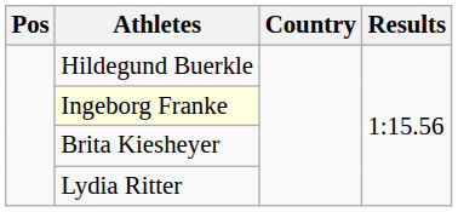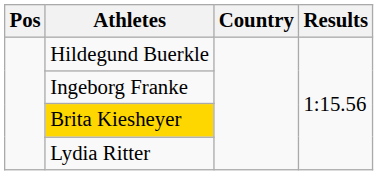Ingeborg Franke | Athletes: lightyellow background -> no background
Brita Kiesheyer | Athletes: no background -> gold background
